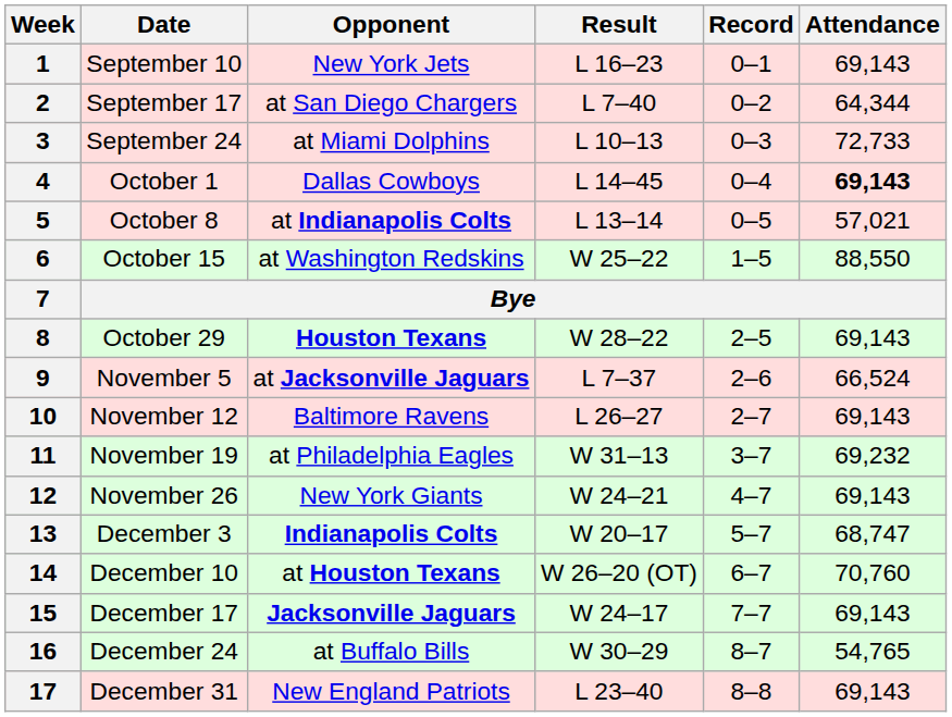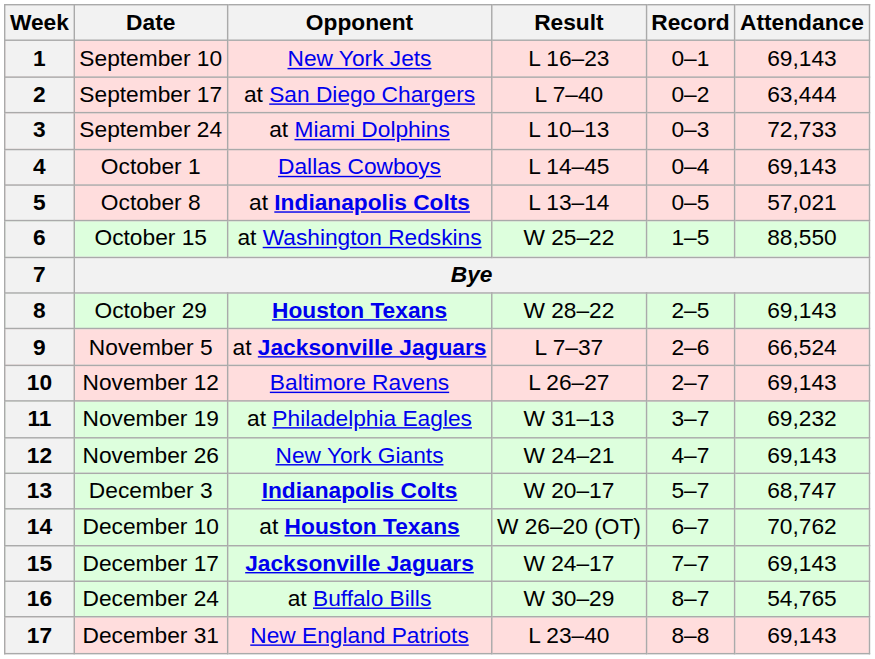2 | Attendance: 64,344 -> 63,444
4 | Attendance: bold -> normal
14 | Attendance: 70,760 -> 70,762
